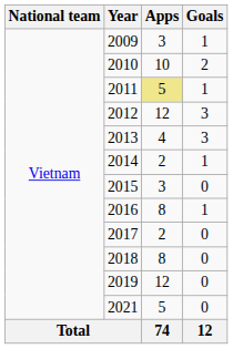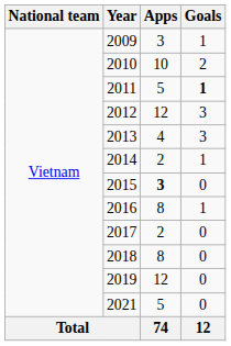2011 | Apps: khaki background -> no background
2011 | Goals: normal -> bold
2015 | Apps: normal -> bold
